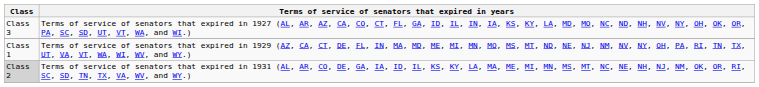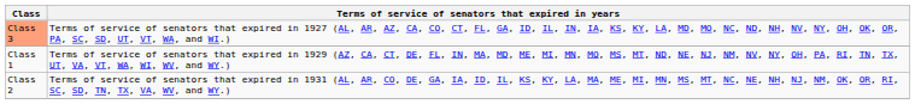Class 3 | Class: no background -> lightsalmon background
Class 2 | Class: lightgrey background -> no background
